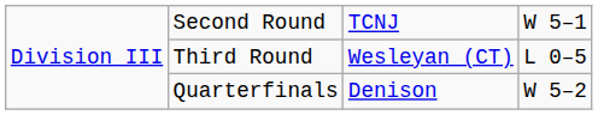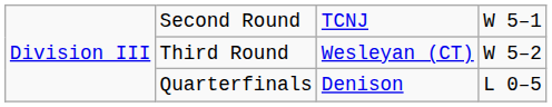Third Round | column 4: L 0–5 -> W 5–2
Quarterfinals | column 4: W 5–2 -> L 0–5
